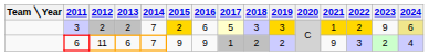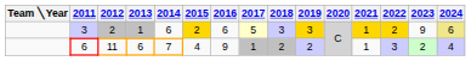row 2 | 2013: 2 -> 1
row 2 | 2014: 7 -> 6
row 3 | 2015: 9 -> 4
row 3 | 2021: 9 -> 1
